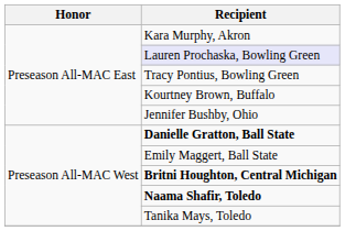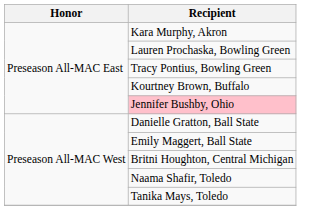row 3 | Recipient: lavender background -> no background
row 6 | Recipient: no background -> pink background
row 7 | Recipient: bold -> normal
row 9 | Recipient: bold -> normal
row 10 | Recipient: bold -> normal
